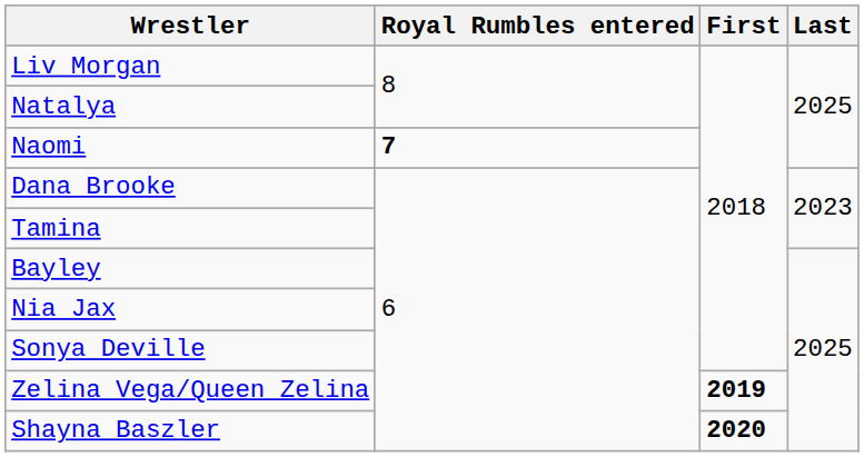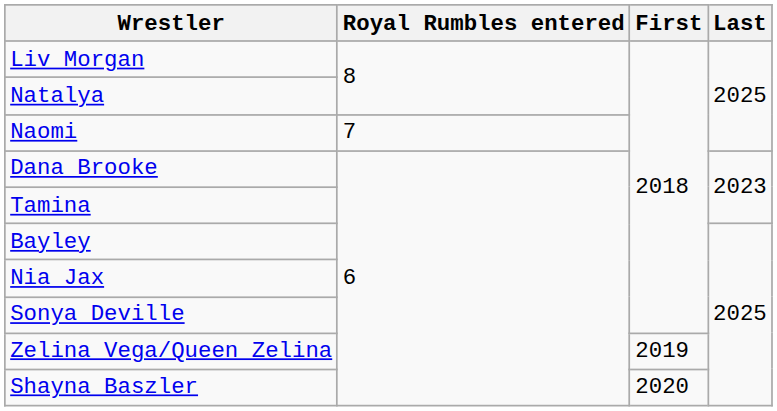Naomi | Royal Rumbles entered: bold -> normal
Zelina Vega/Queen Zelina | First: bold -> normal
Shayna Baszler | First: bold -> normal
